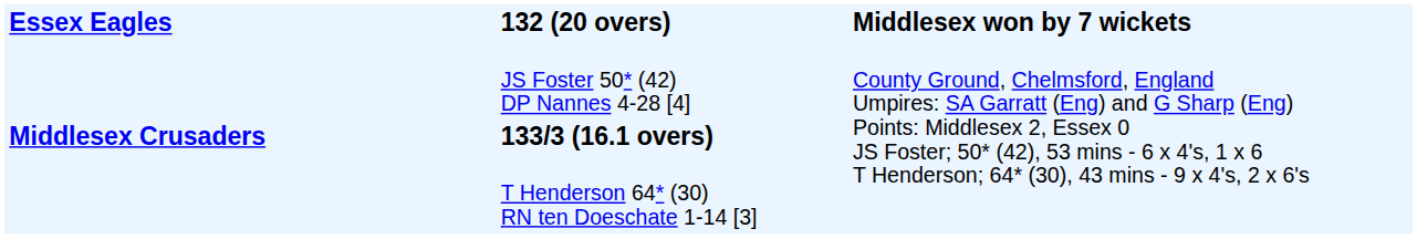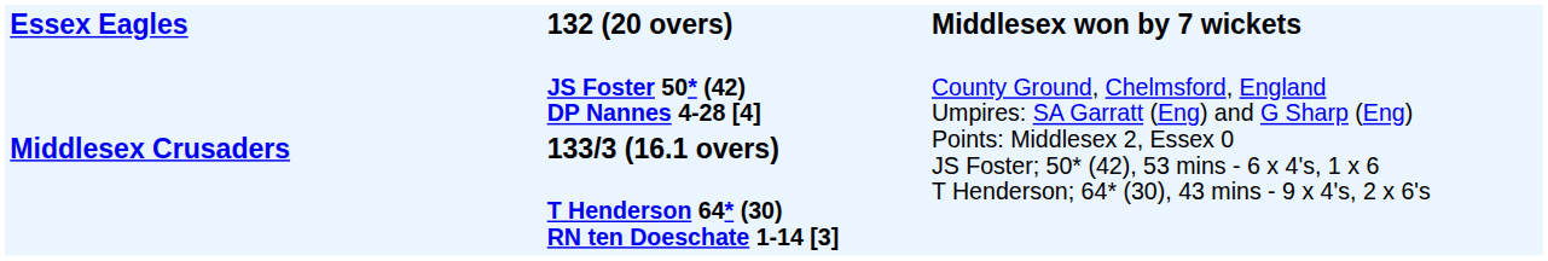JS Foster 50* (42) DP Nannes 4-28 [4] | 132 (20 overs): normal -> bold
T Henderson 64* (30) RN ten Doeschate 1-14 [3] | 132 (20 overs): normal -> bold
